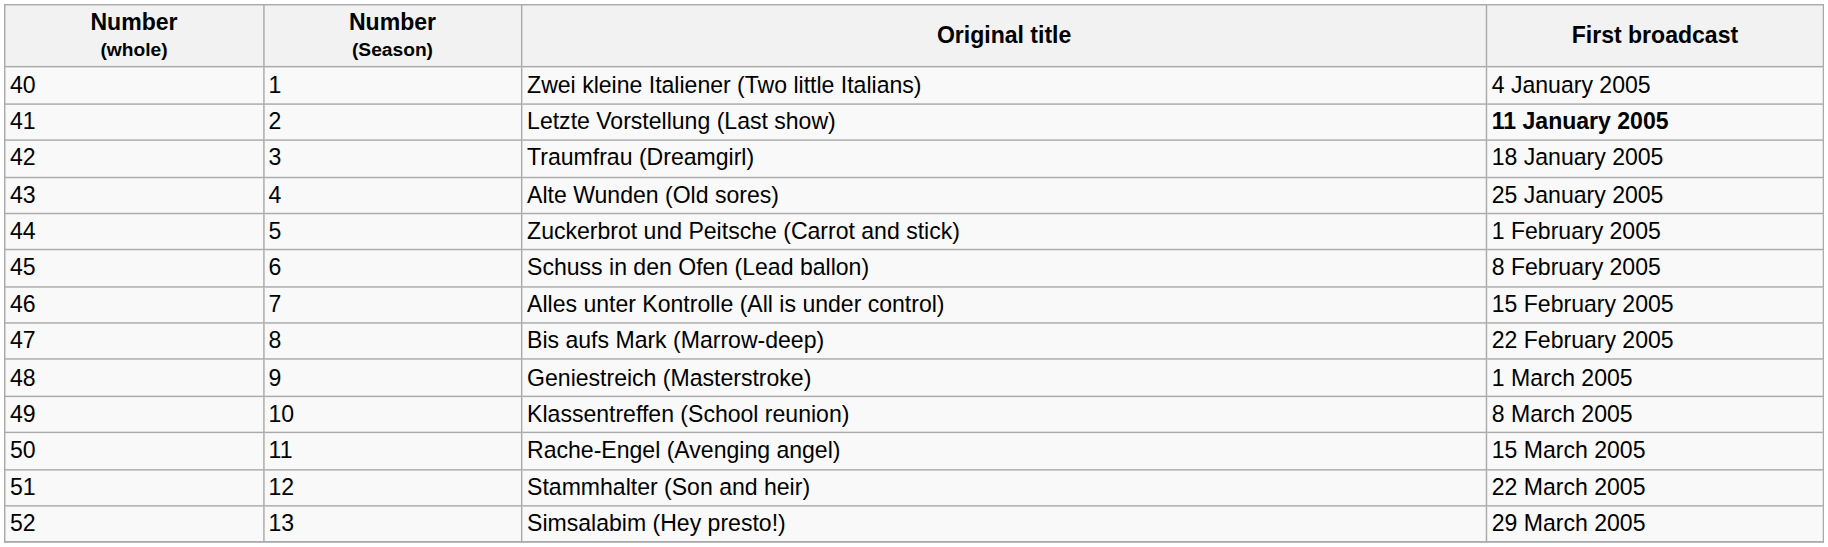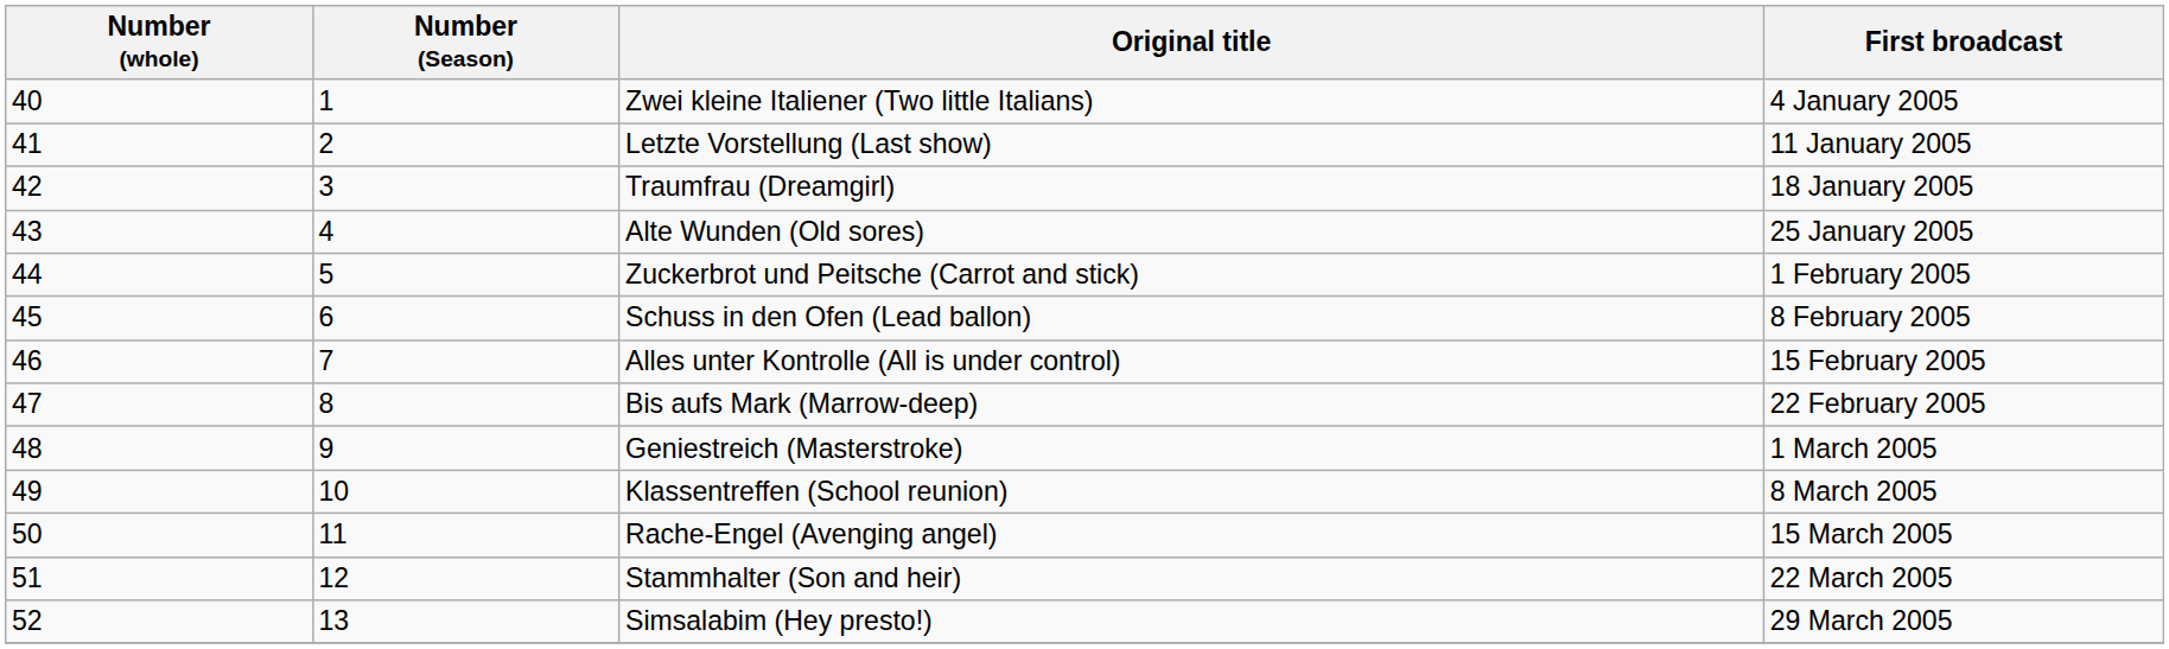Letzte Vorstellung (Last show) | First broadcast: bold -> normal
